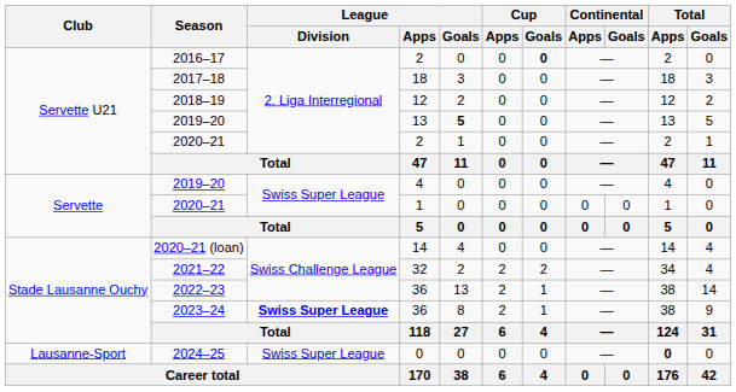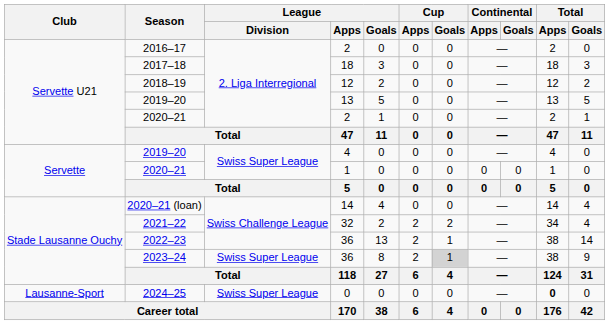2016–17 | Cup / Goals: bold -> normal
2019–20 / 13 | League / Goals: bold -> normal
2023–24 | League / Division: bold -> normal
2023–24 | Cup / Goals: no background -> lightgrey background
